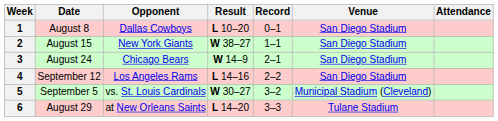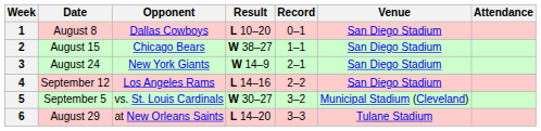2 | Opponent: New York Giants -> Chicago Bears
3 | Opponent: Chicago Bears -> New York Giants
